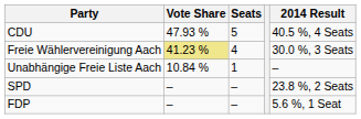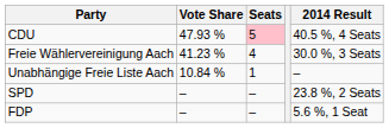CDU | Seats: no background -> pink background
Freie Wählervereinigung Aach | Vote Share: khaki background -> no background
